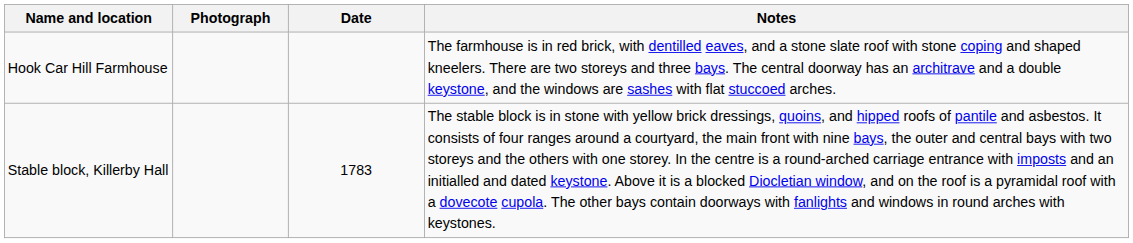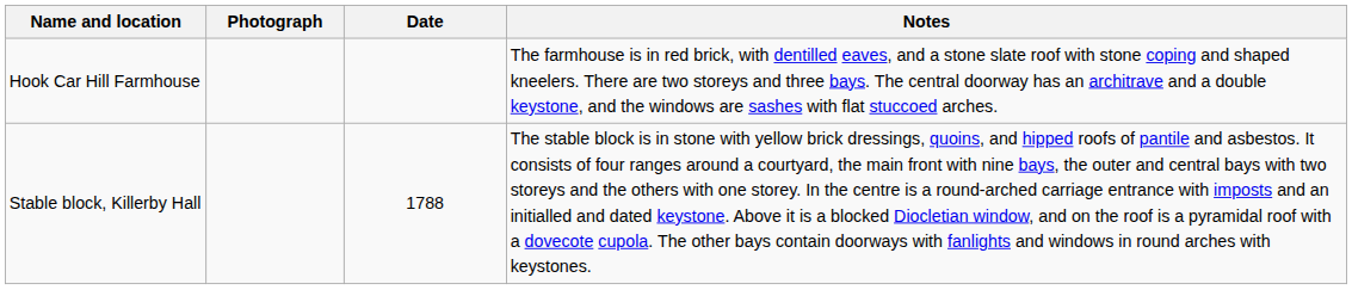Stable block, Killerby Hall | Date: 1783 -> 1788
